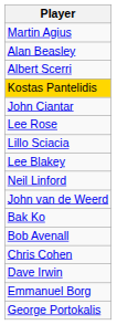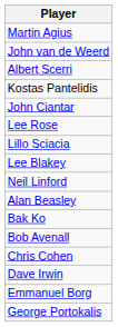row 3 | column 1: Alan Beasley -> John van de Weerd
row 5 | column 1: gold background -> no background
row 11 | column 1: John van de Weerd -> Alan Beasley
